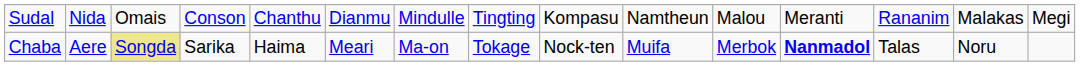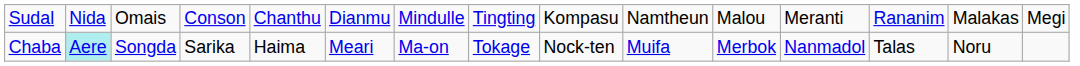Chaba | column 2: no background -> paleturquoise background
Chaba | column 3: khaki background -> no background
Chaba | column 12: bold -> normal
